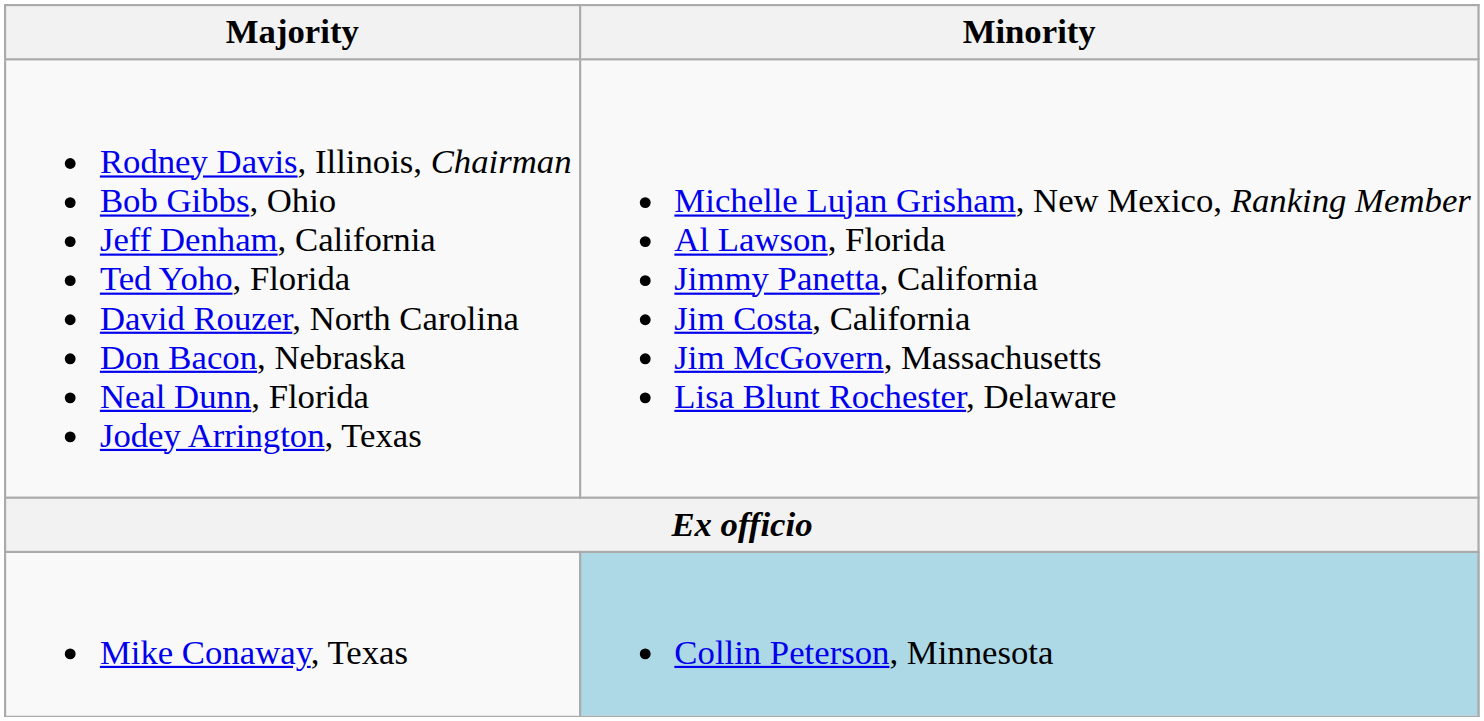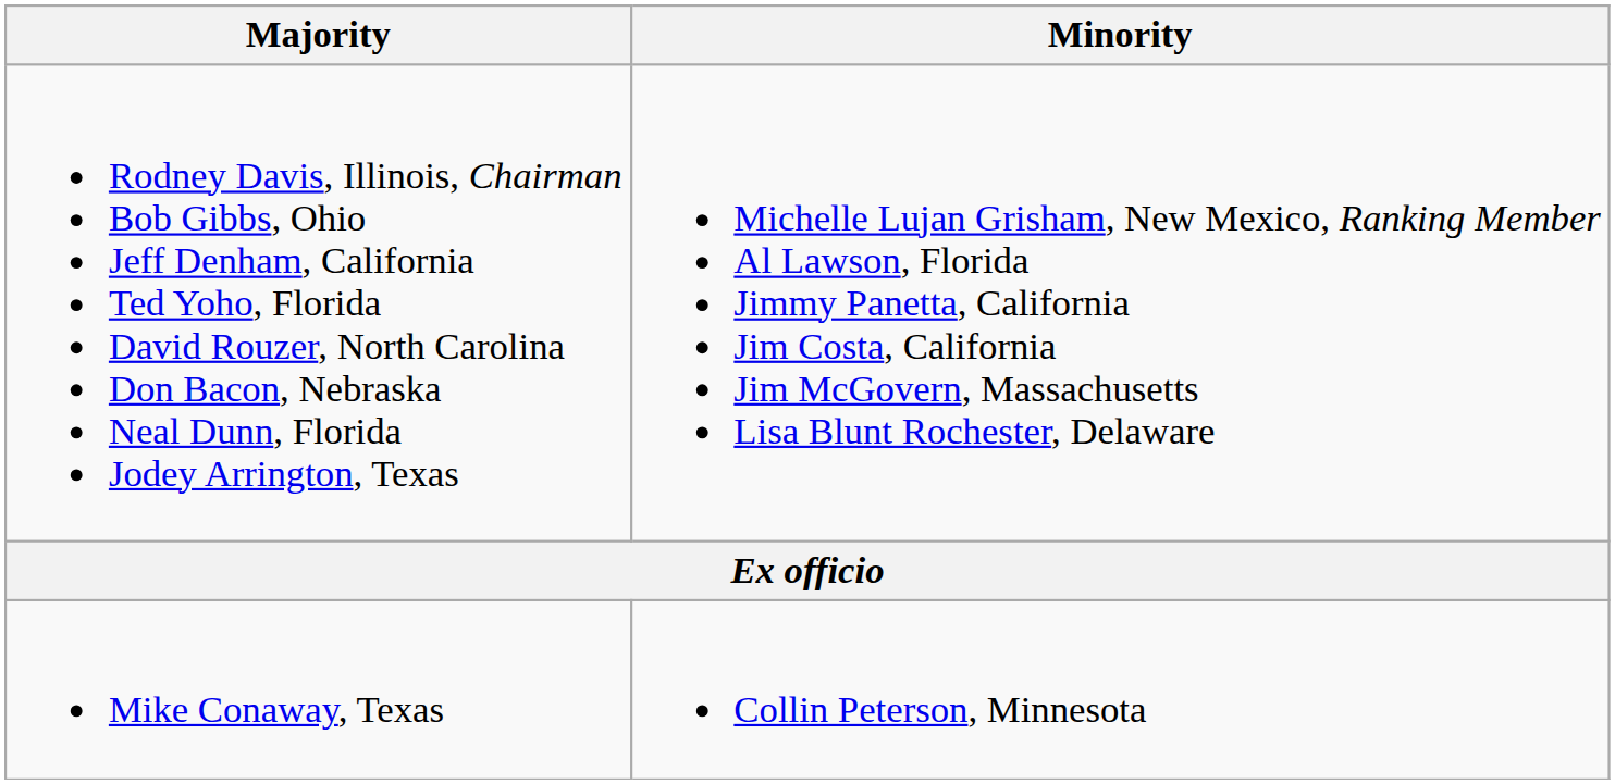Mike Conaway, Texas | Minority: lightblue background -> no background
